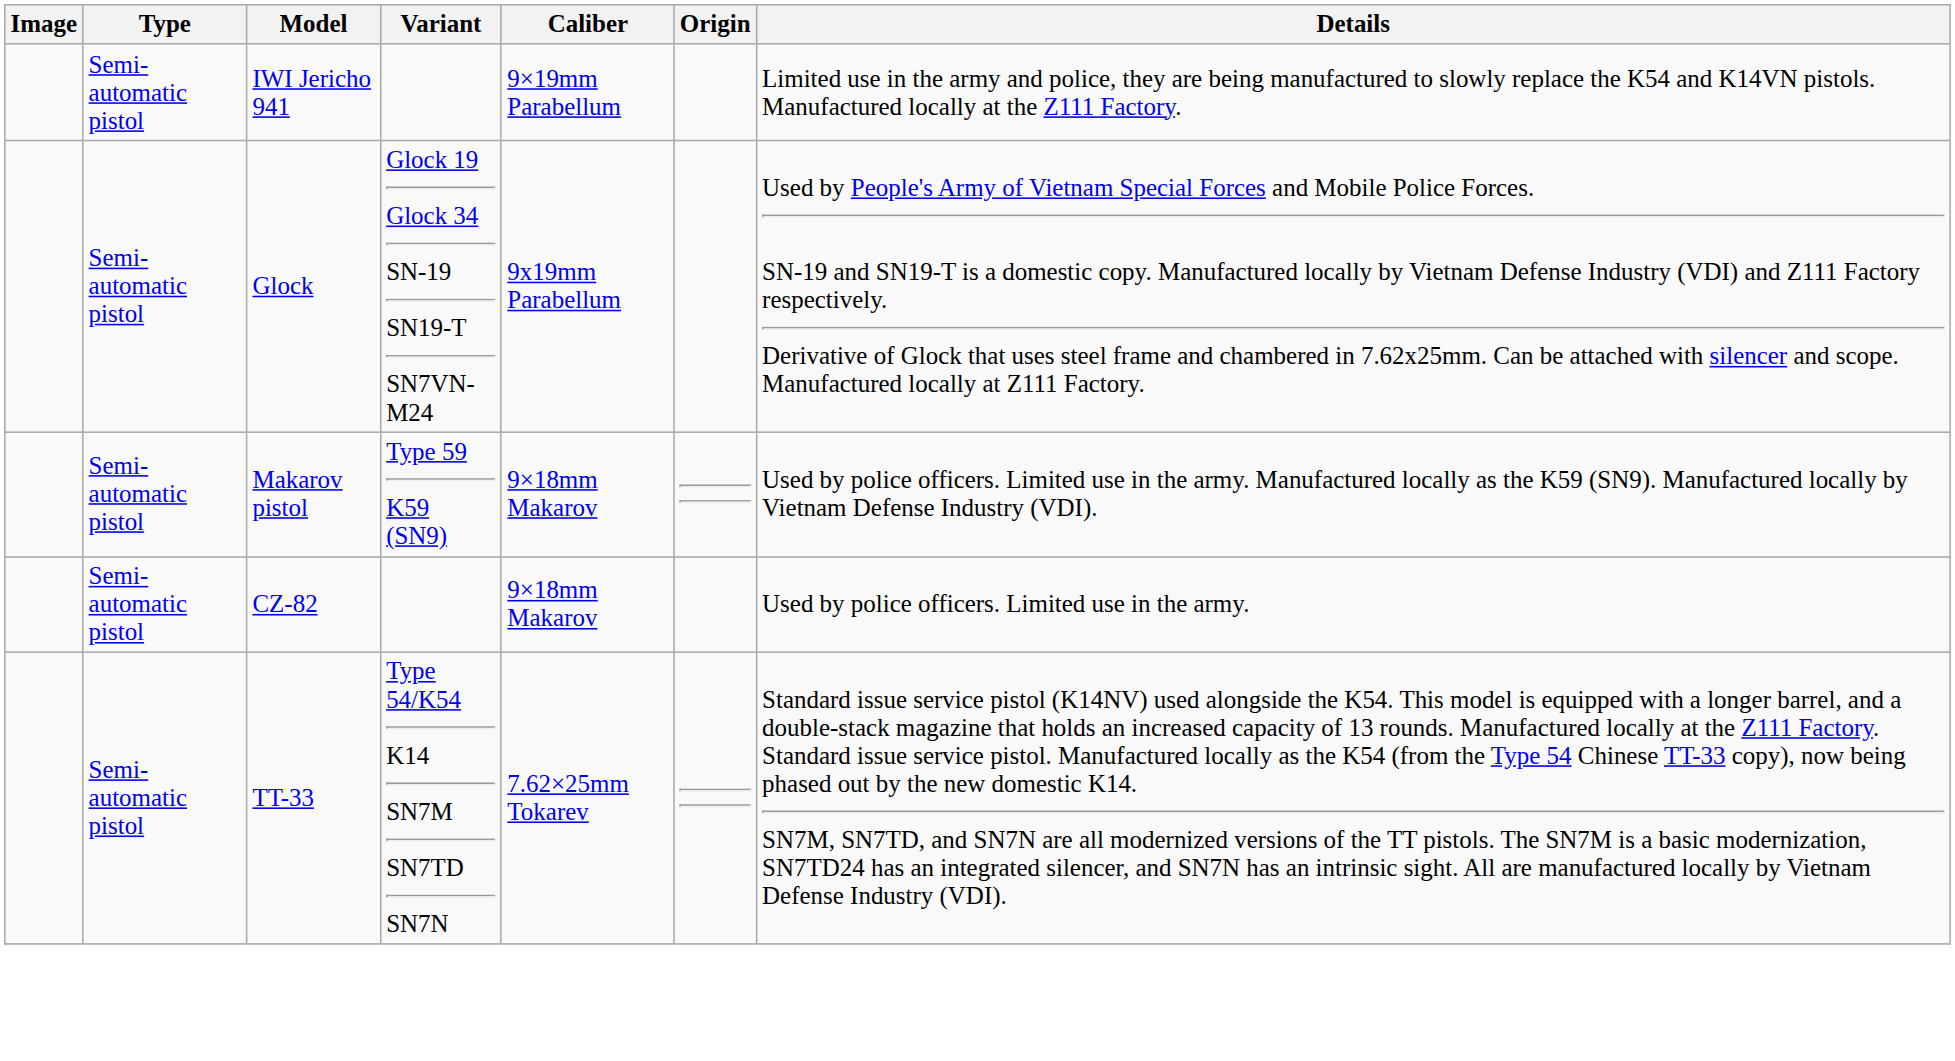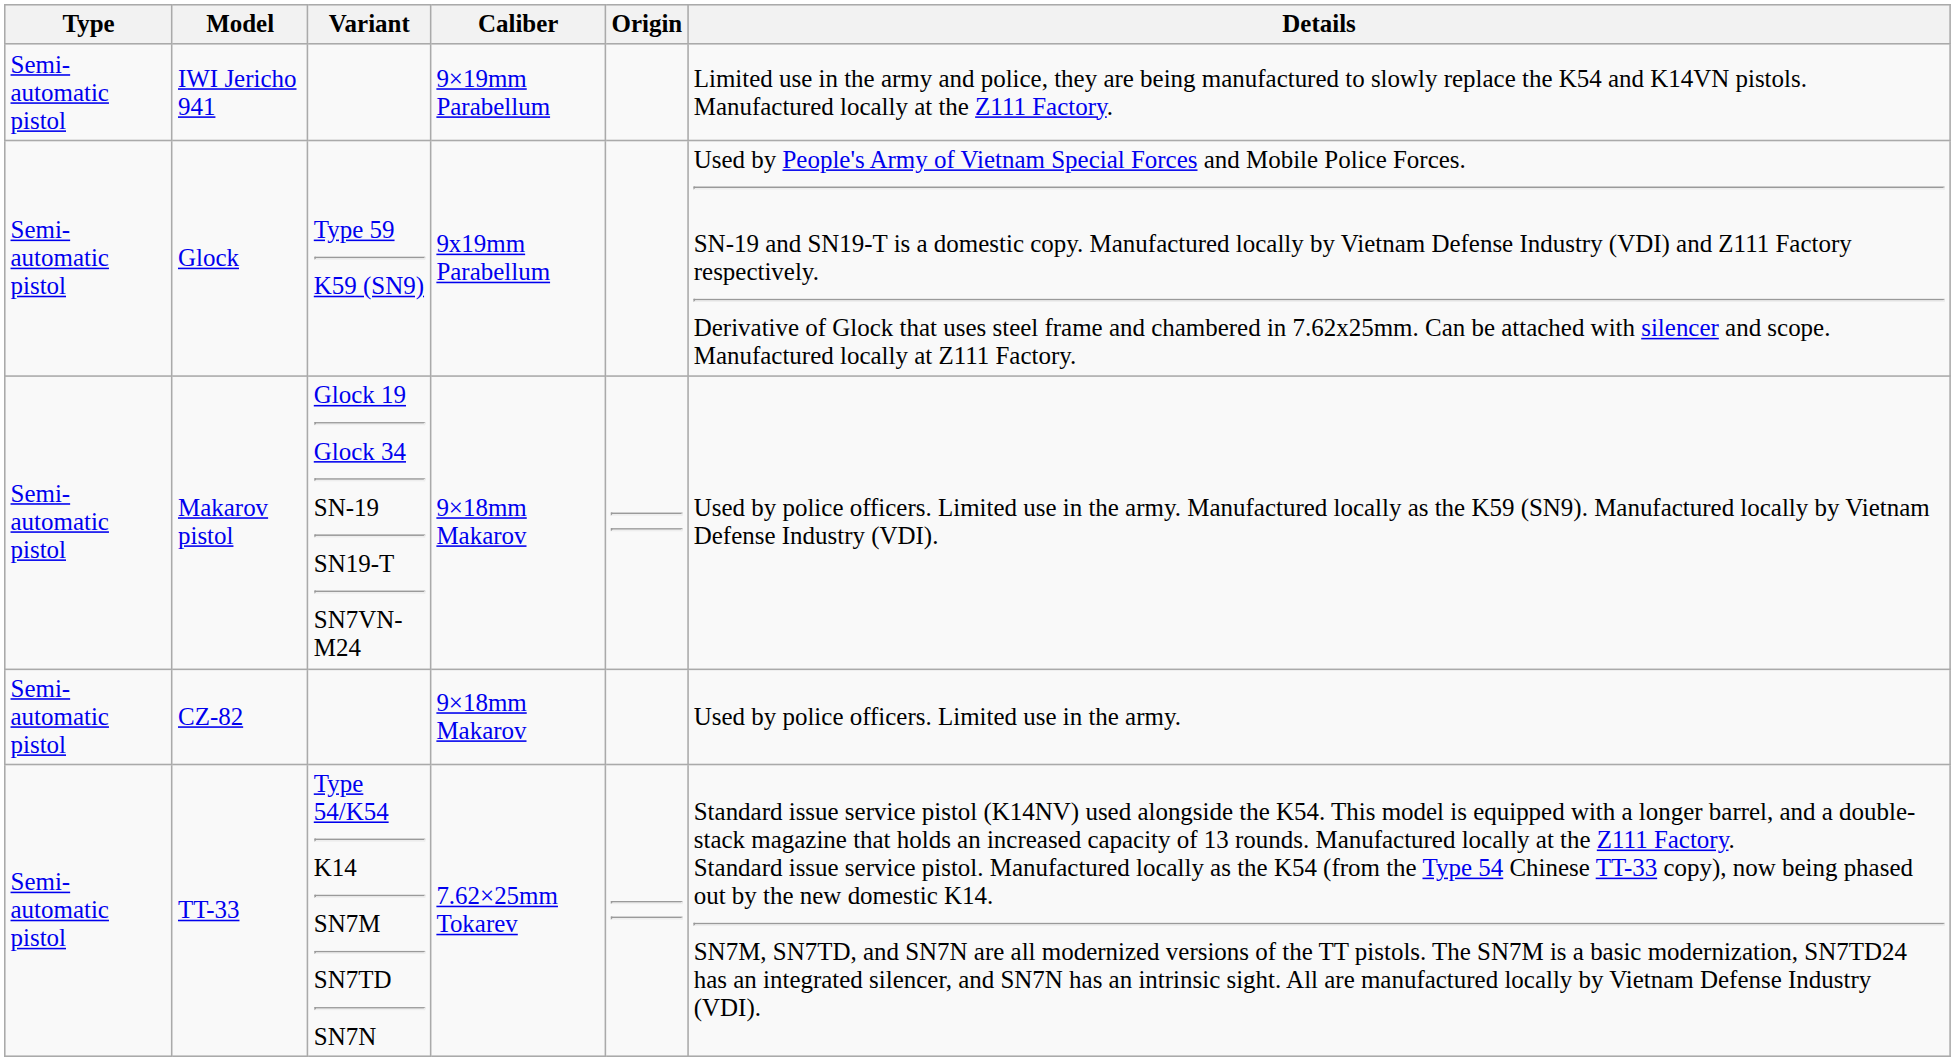- column: Image
Glock | Variant: Glock 19 Glock 34 SN-19 SN19-T SN7VN-M24 -> Type 59 K59 (SN9)
Makarov pistol | Variant: Type 59 K59 (SN9) -> Glock 19 Glock 34 SN-19 SN19-T SN7VN-M24
